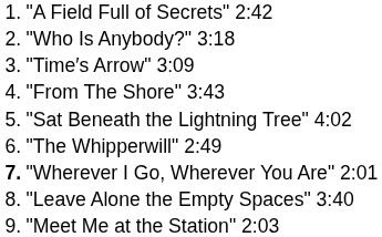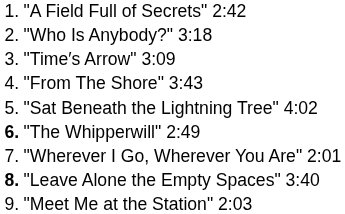"The Whipperwill" 2:49 | column 1: normal -> bold
"Wherever I Go, Wherever You Are" 2:01 | column 1: bold -> normal
"Leave Alone the Empty Spaces" 3:40 | column 1: normal -> bold
